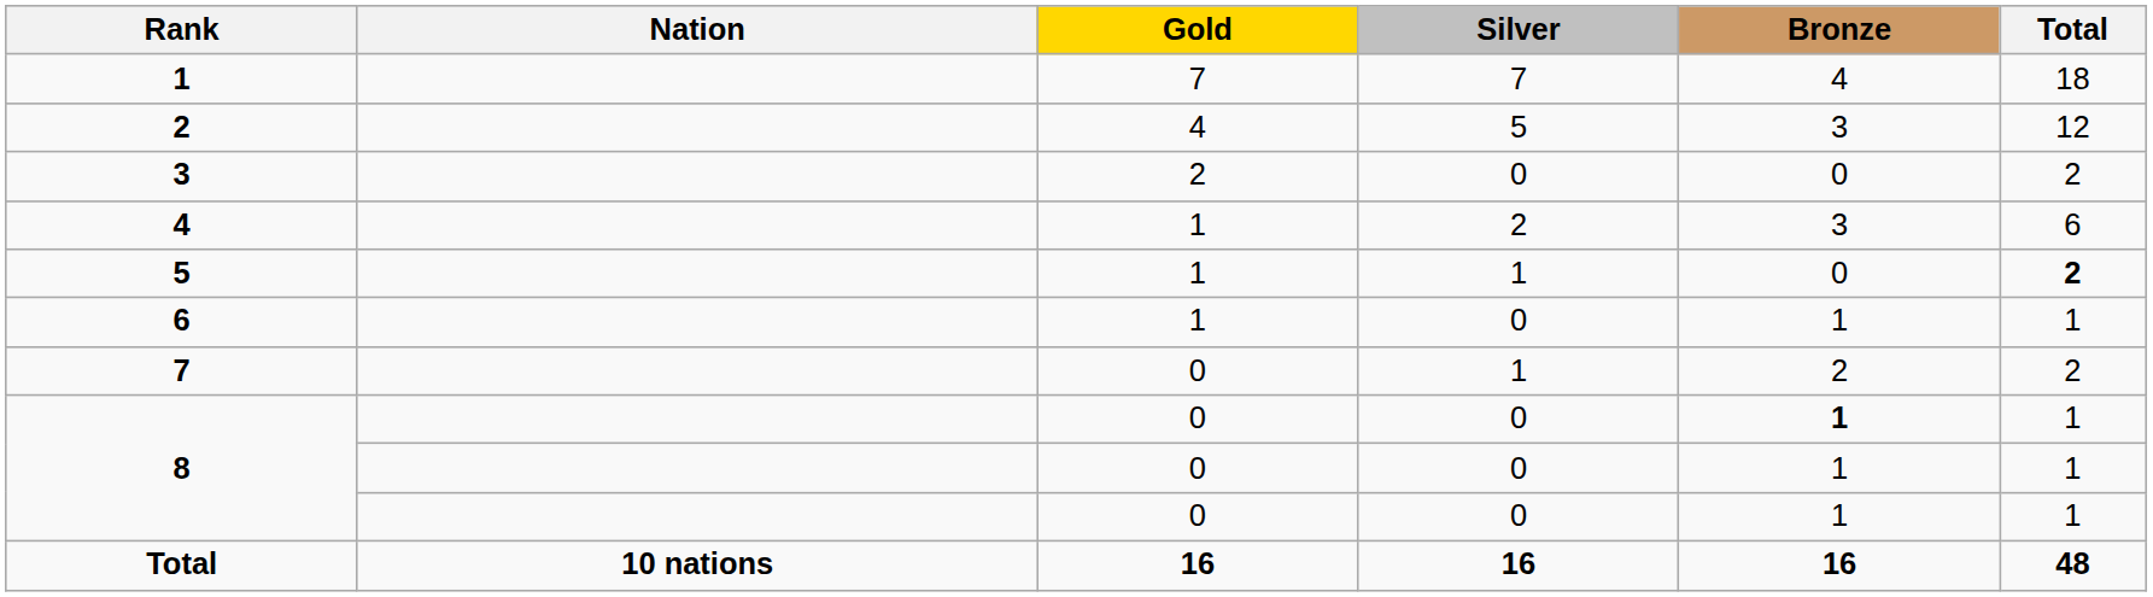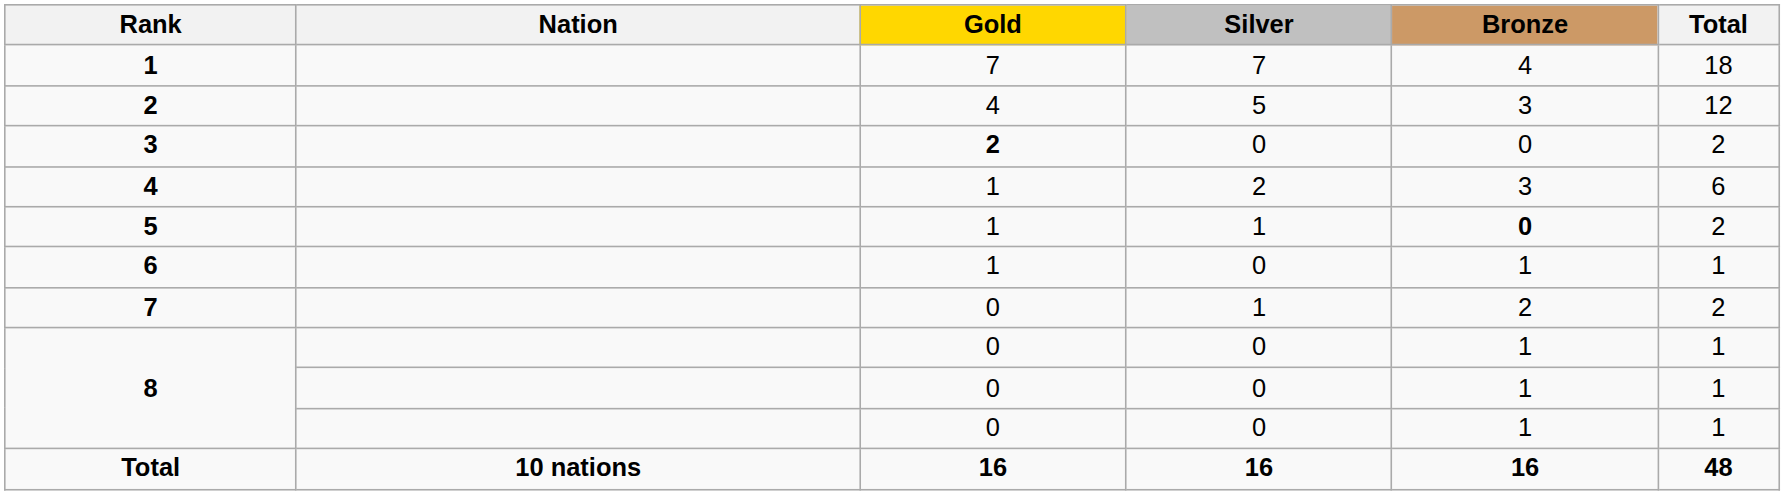row 4 | Gold: normal -> bold
row 6 | Bronze: normal -> bold
row 6 | Total: bold -> normal
row 9 | Bronze: bold -> normal
